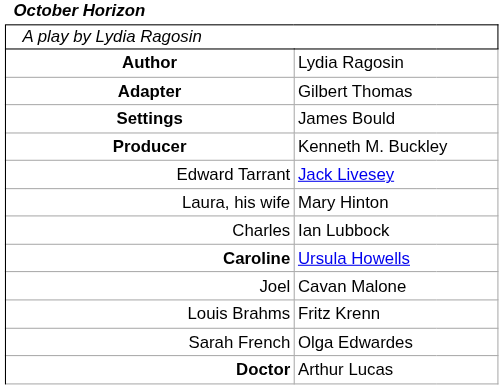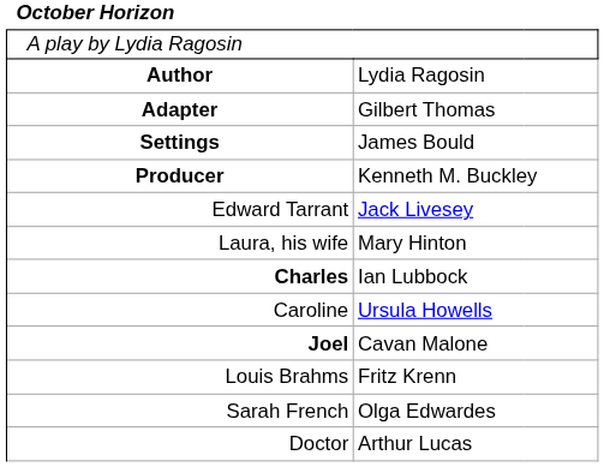Charles | column 2: normal -> bold
Caroline | column 2: bold -> normal
Joel | column 2: normal -> bold
Doctor | column 2: bold -> normal
